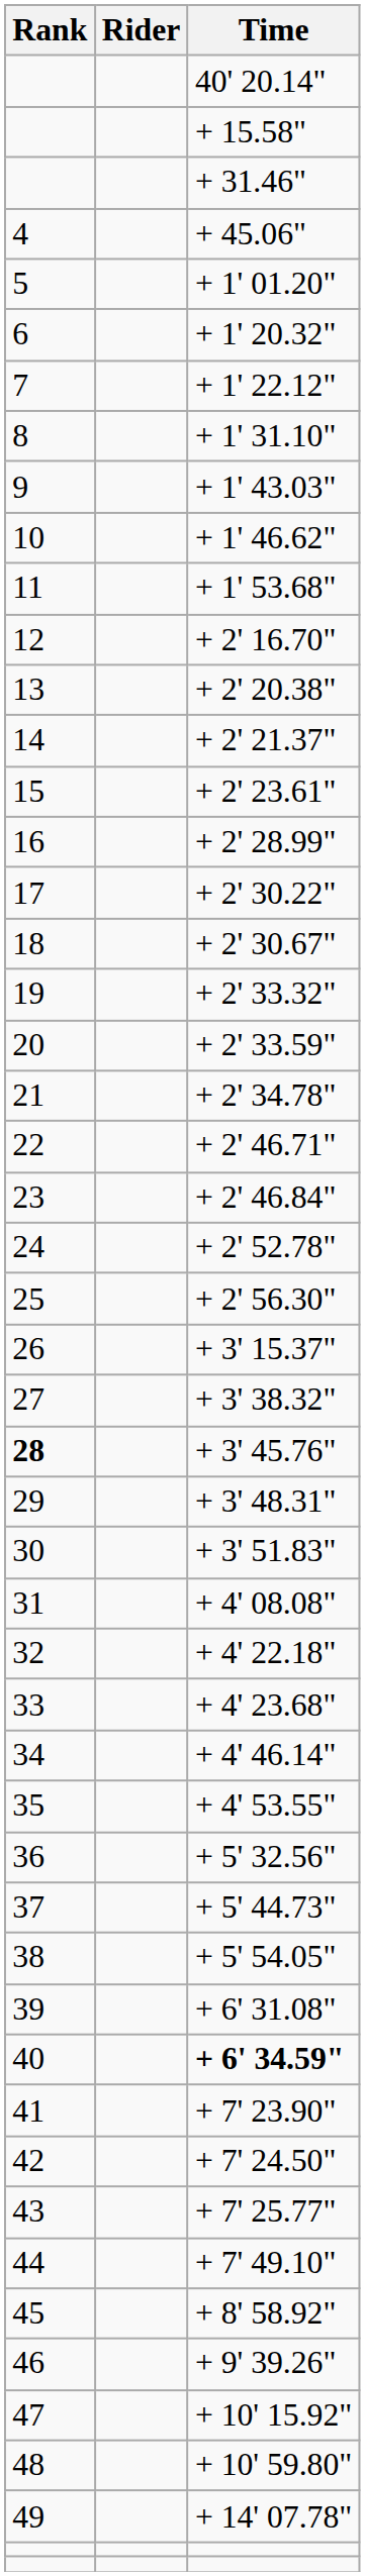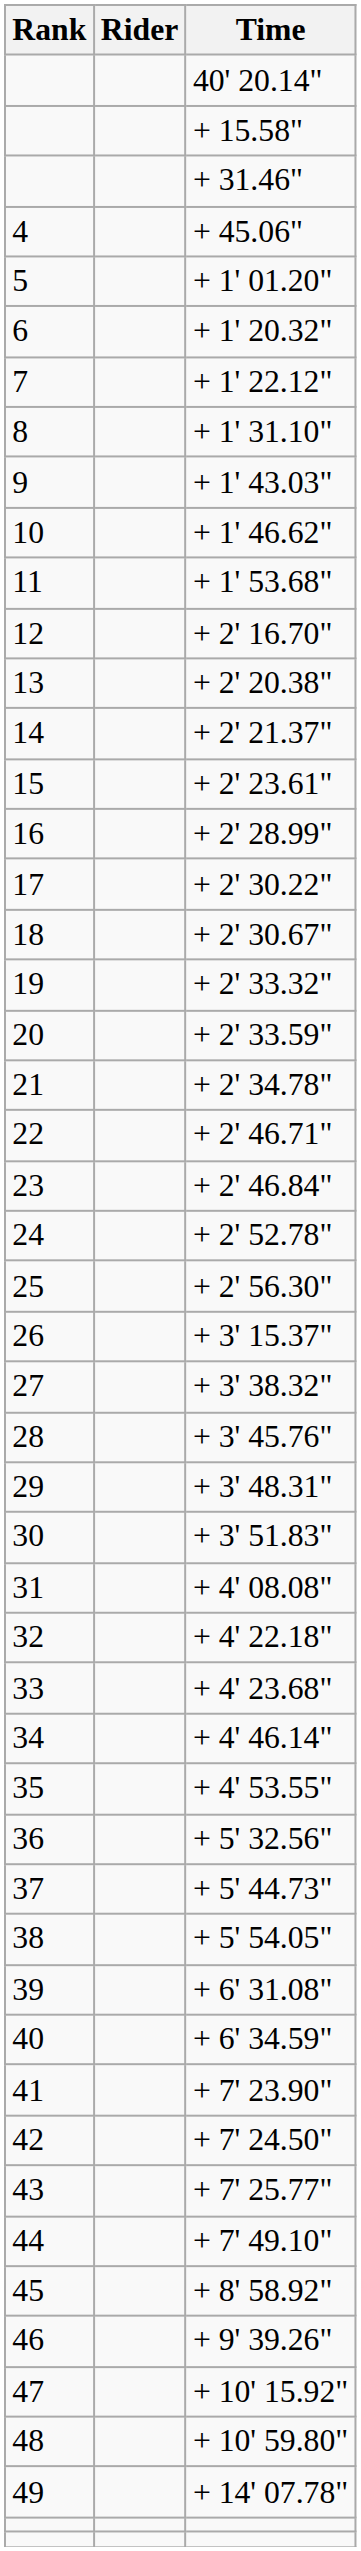+ 3' 45.76" | Rank: bold -> normal
+ 6' 34.59" | Time: bold -> normal
